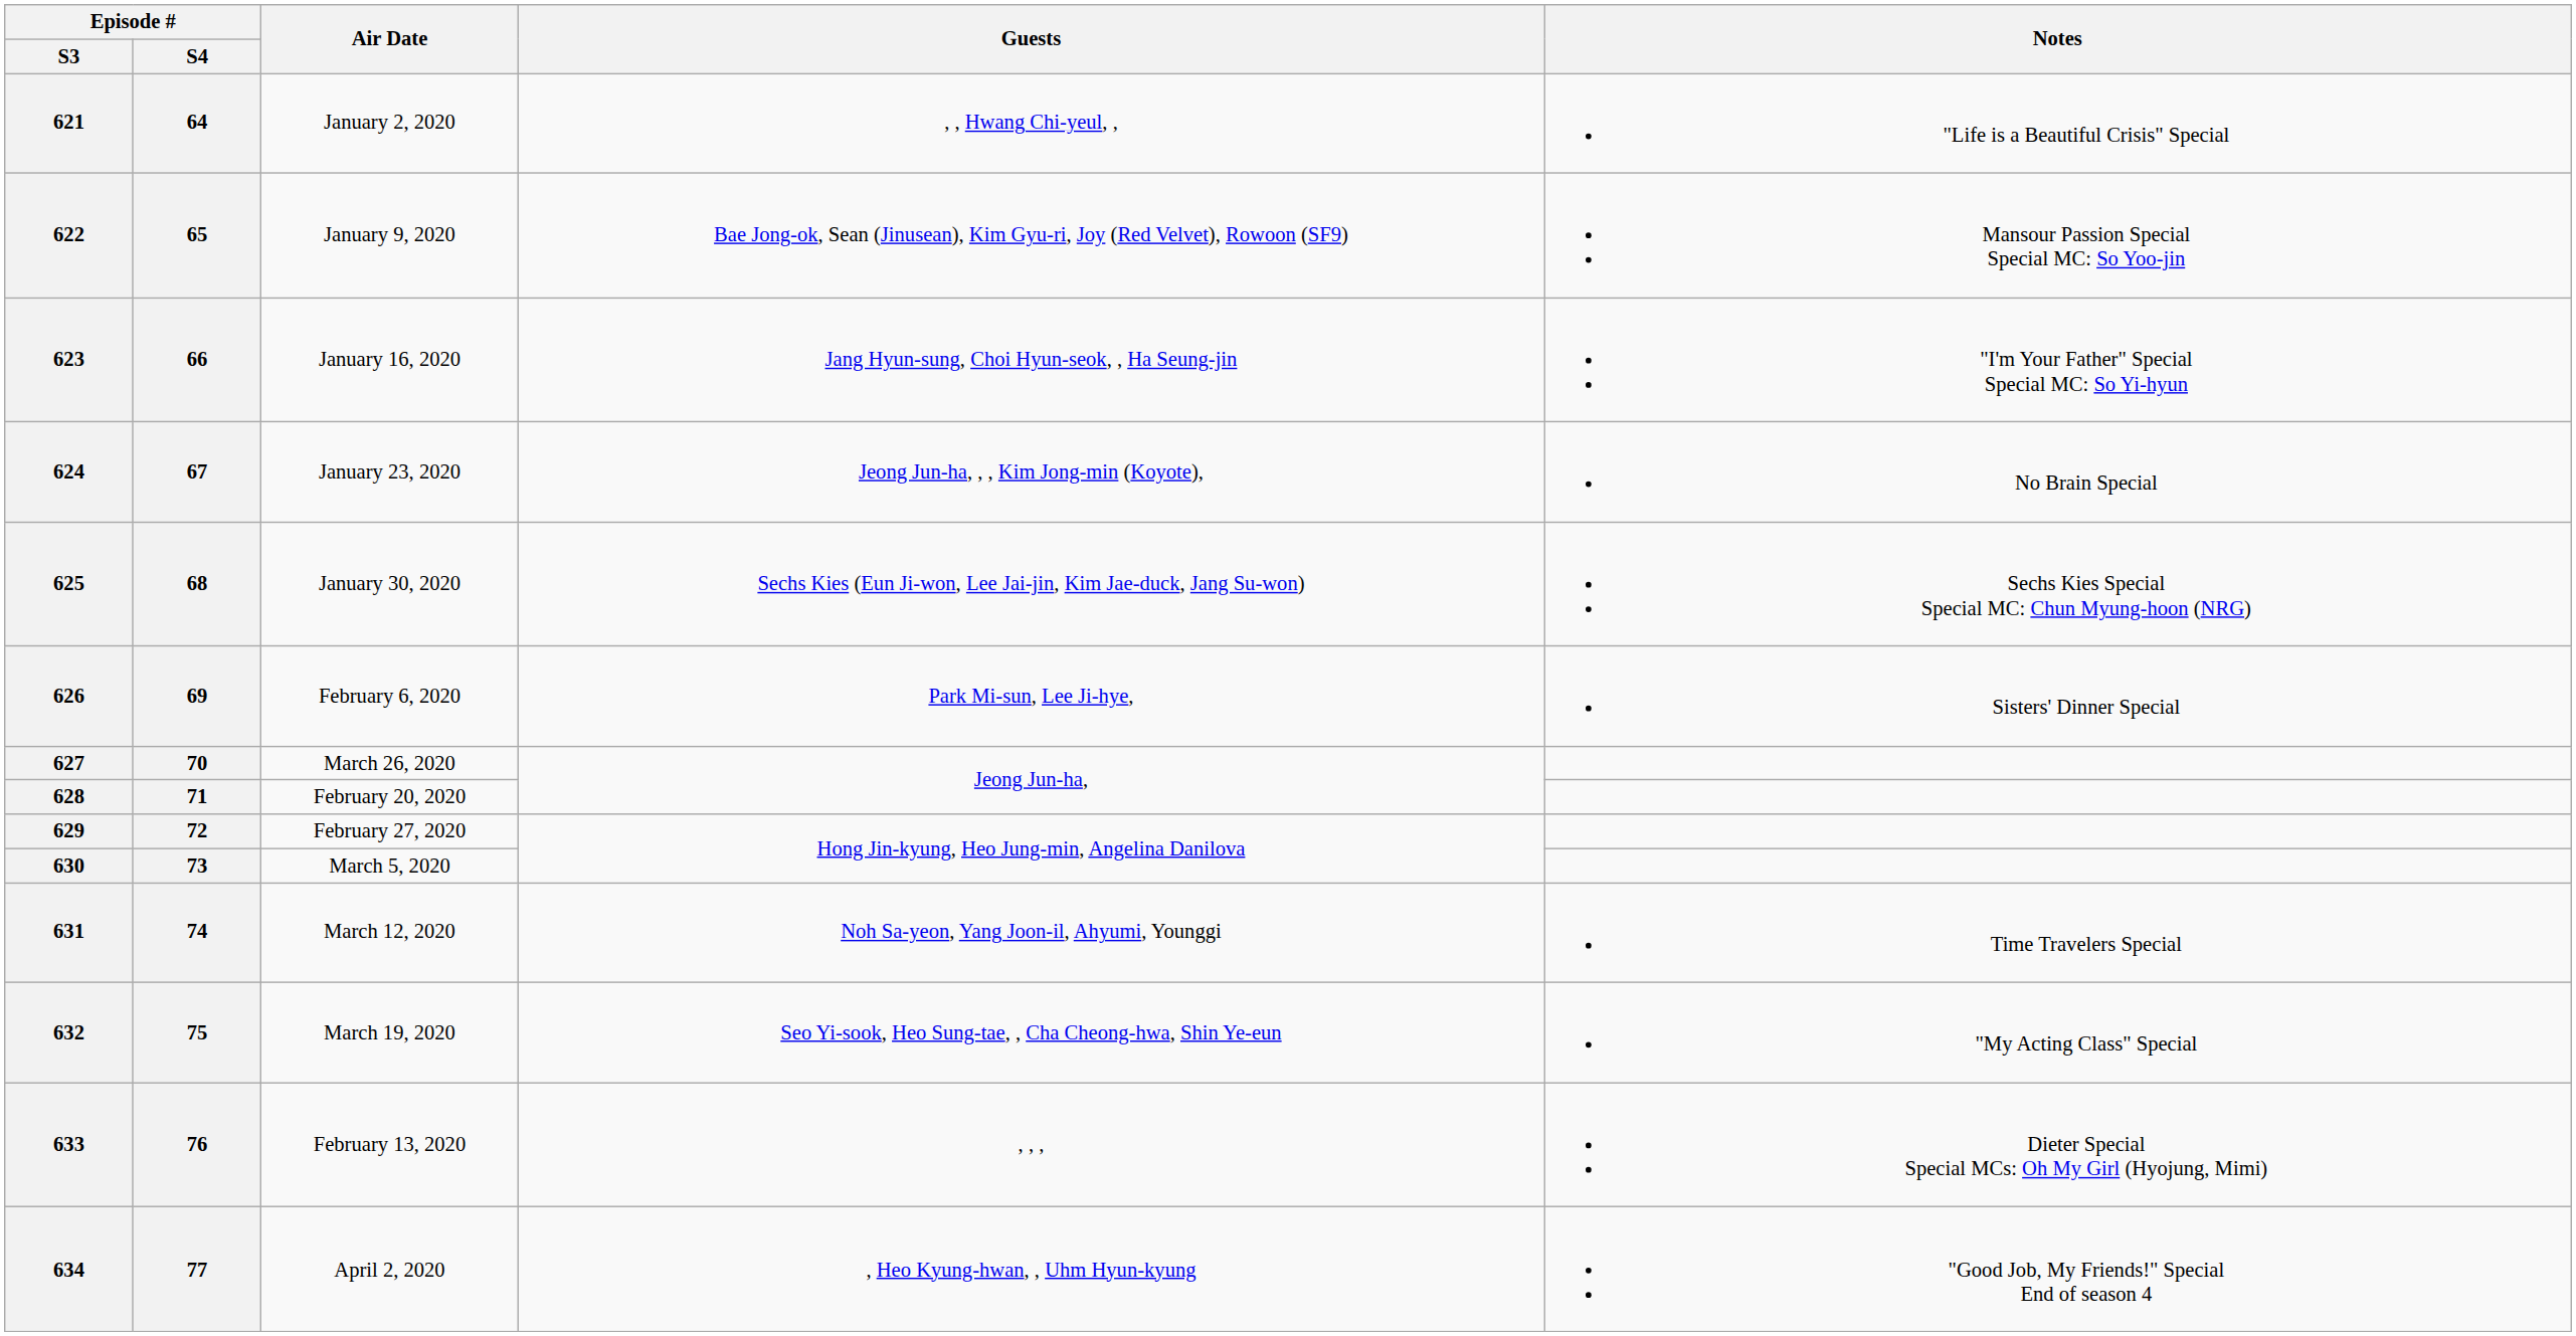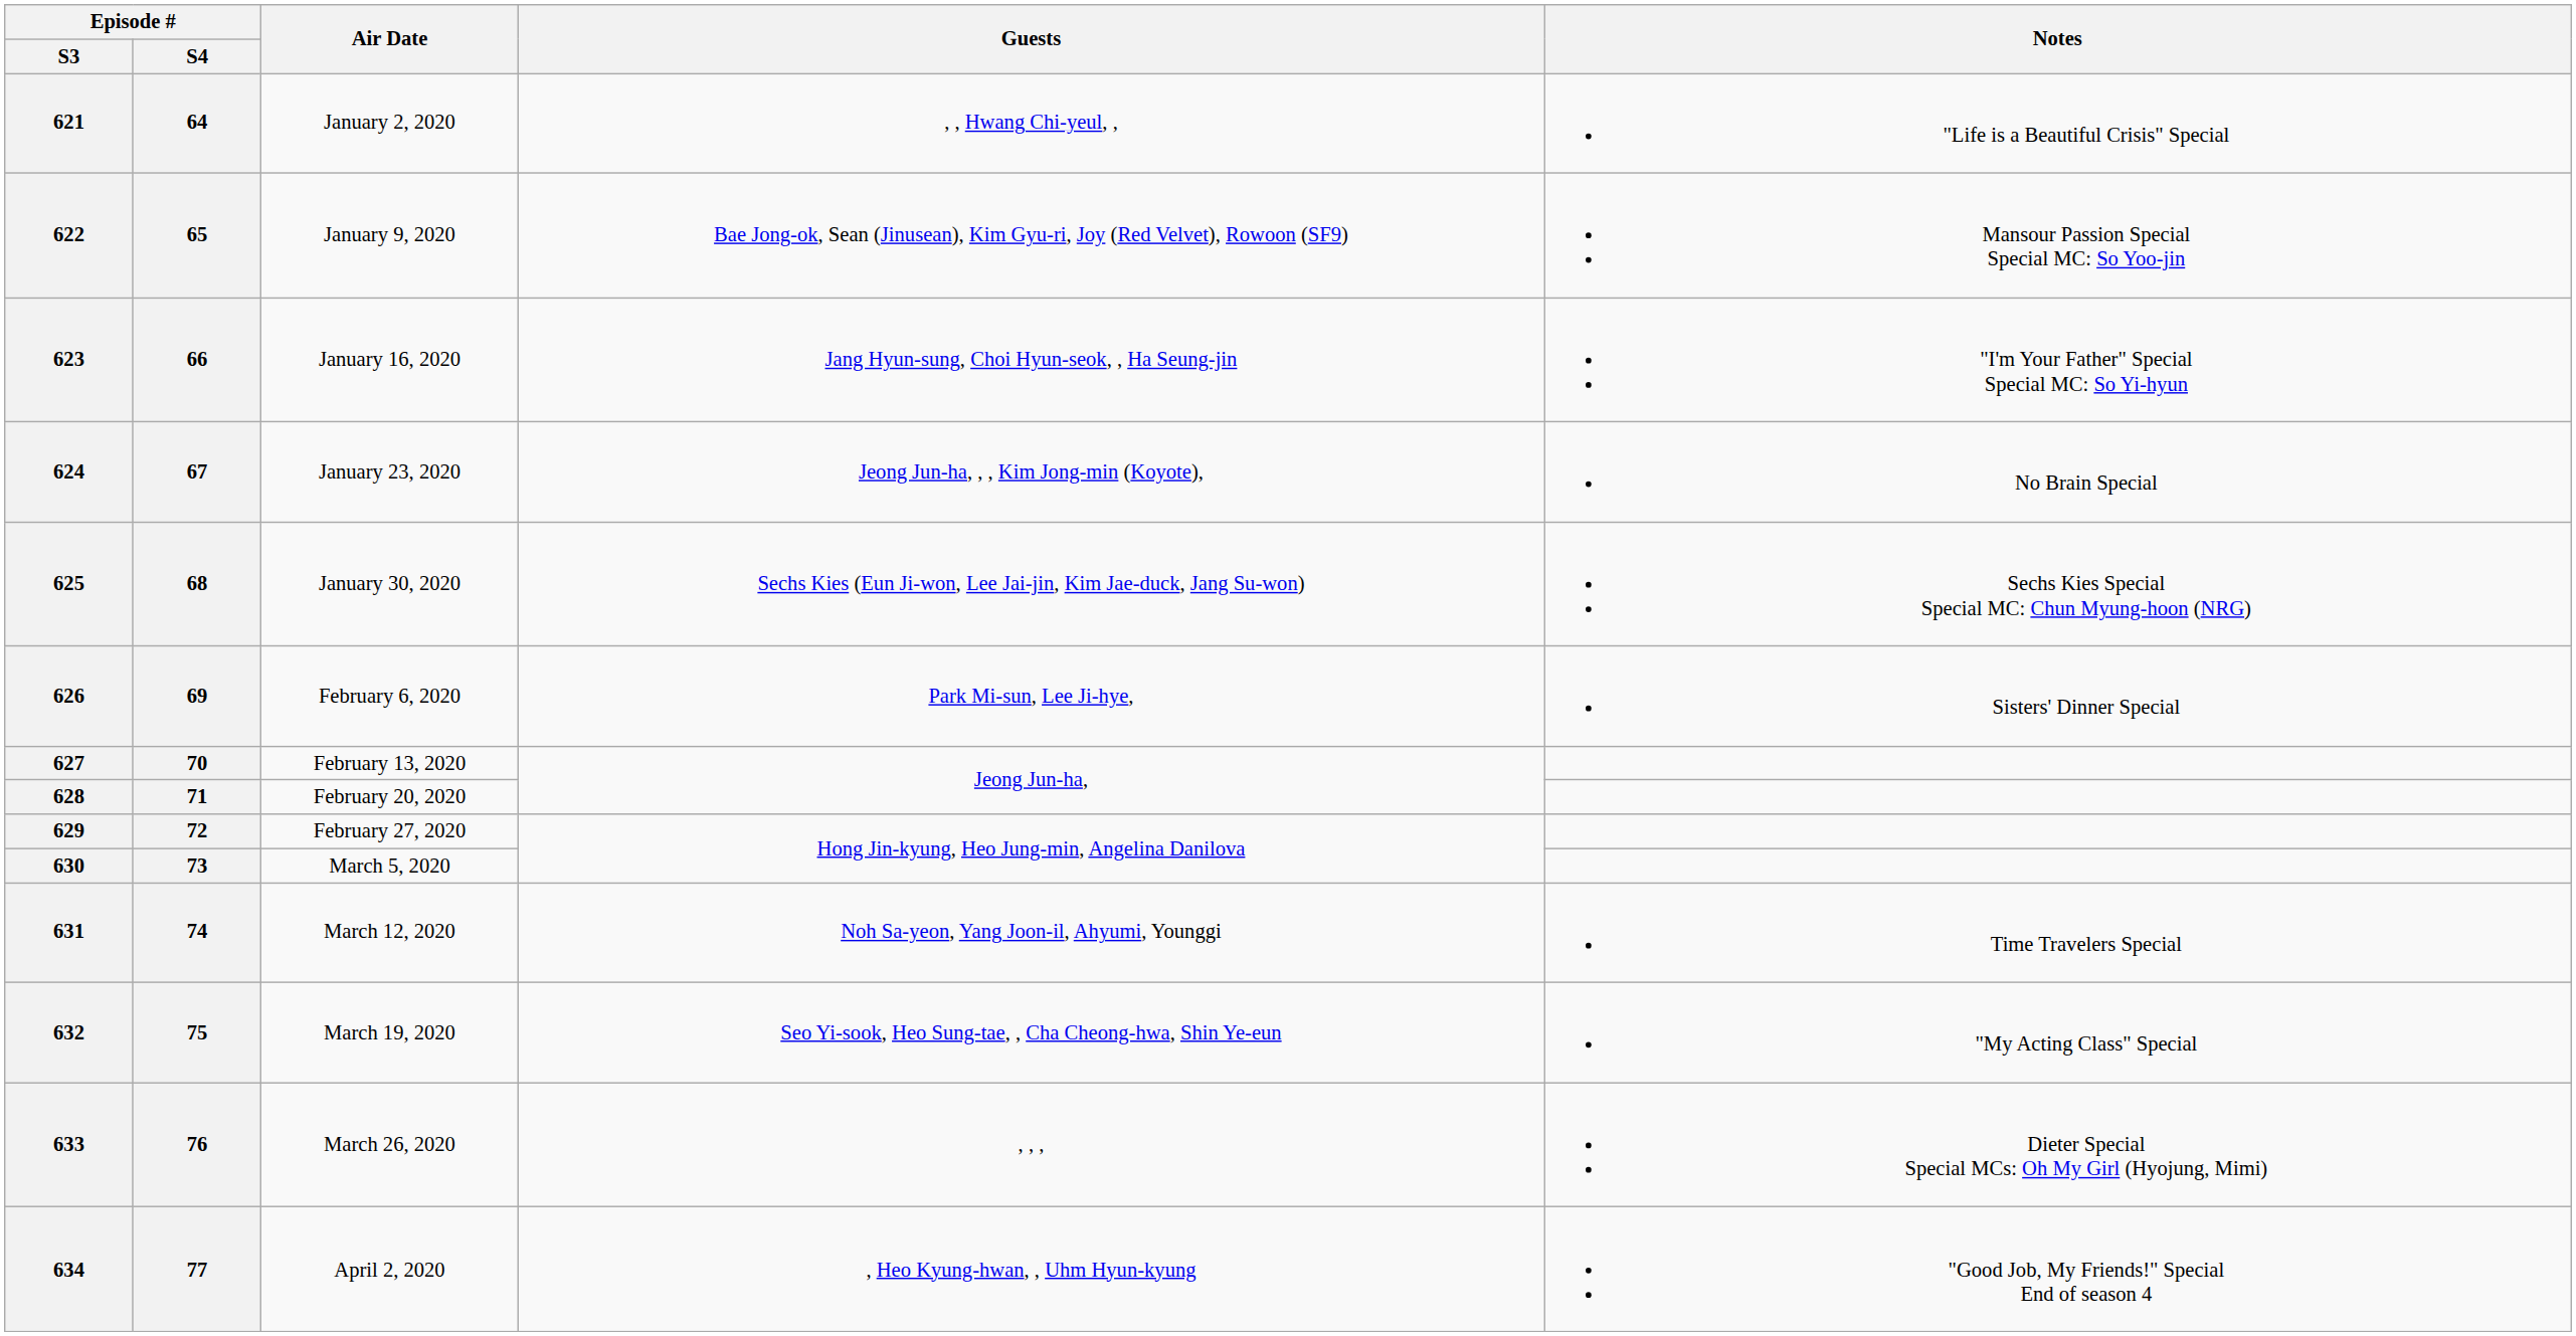627 | Air Date: March 26, 2020 -> February 13, 2020
633 | Air Date: February 13, 2020 -> March 26, 2020
